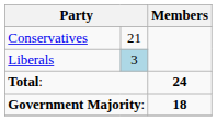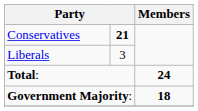Conservatives | column 2: normal -> bold
Liberals | column 2: lightblue background -> no background
